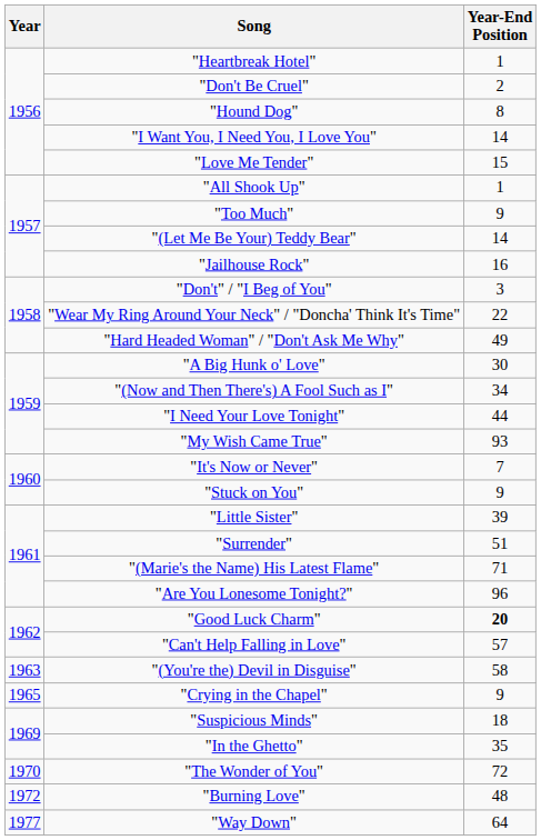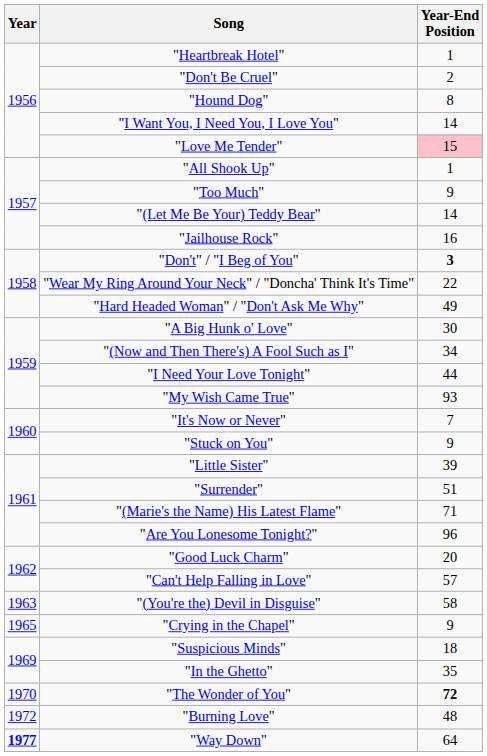"Love Me Tender" | Year-End Position: no background -> pink background
"Don't" / "I Beg of You" | Year-End Position: normal -> bold
"Good Luck Charm" | Year-End Position: bold -> normal
"The Wonder of You" | Year-End Position: normal -> bold
"Way Down" | Year: normal -> bold
